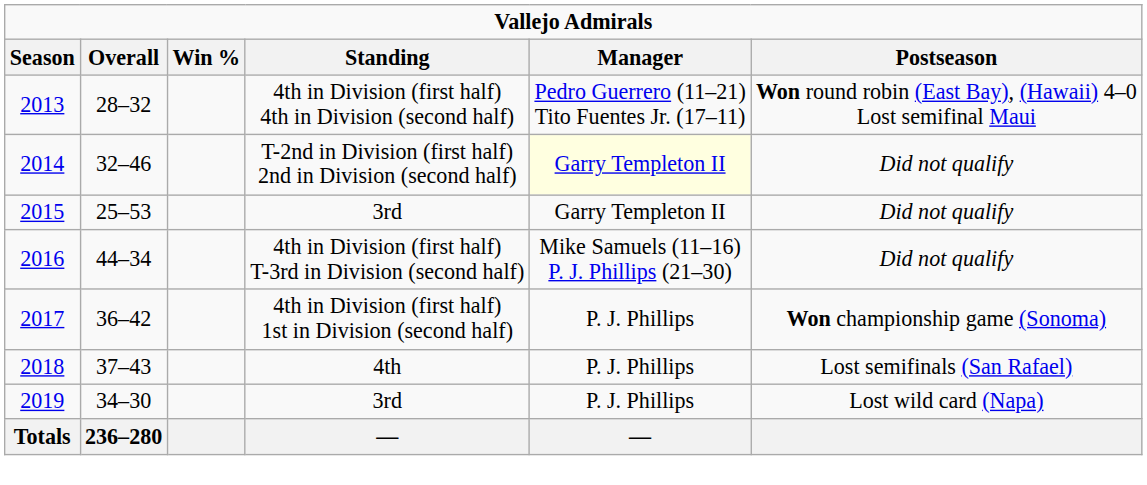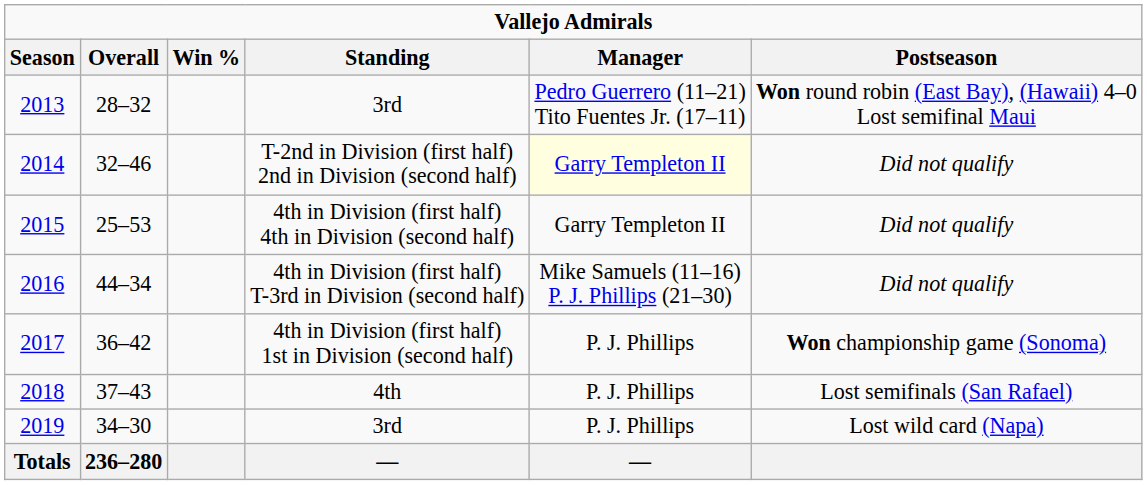2013 | Standing: 4th in Division (first half) 4th in Division (second half) -> 3rd
2015 | Standing: 3rd -> 4th in Division (first half) 4th in Division (second half)
